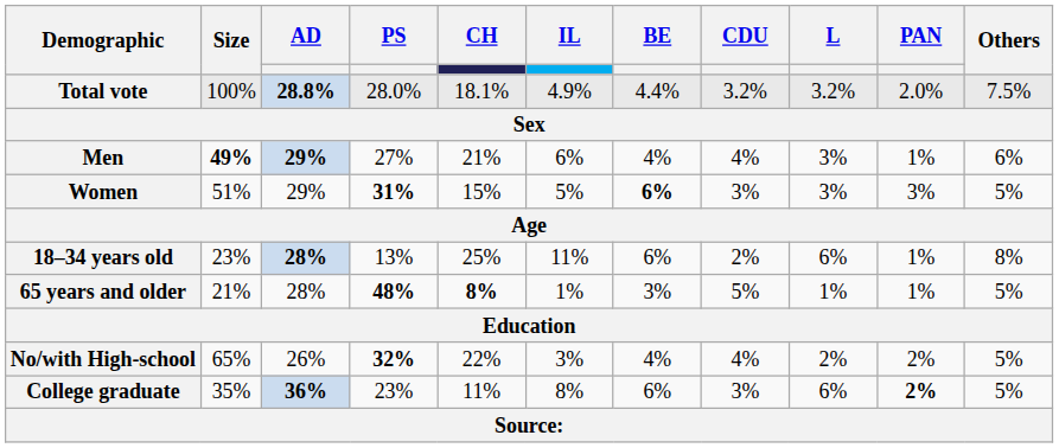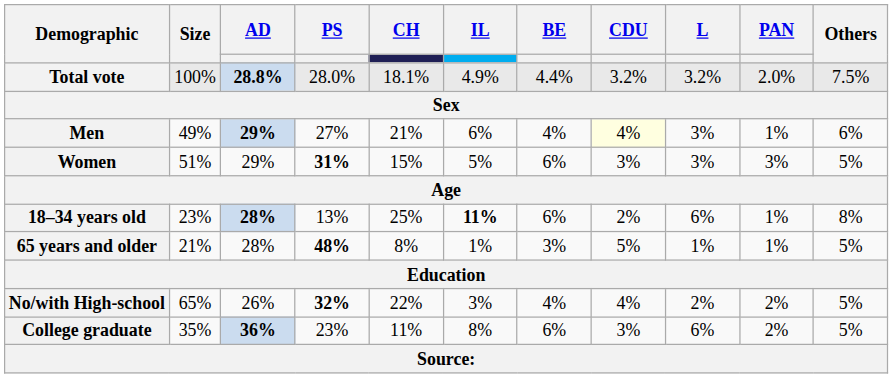Men | Size: bold -> normal
Men | CDU: no background -> lightyellow background
Women | BE: bold -> normal
18–34 years old | IL: normal -> bold
65 years and older | CH: bold -> normal
College graduate | PAN: bold -> normal
